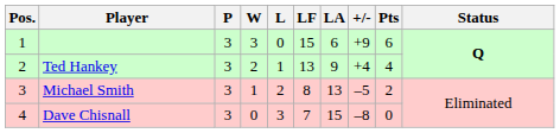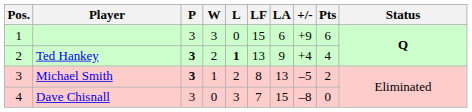Ted Hankey | P: normal -> bold
Ted Hankey | L: normal -> bold
Michael Smith | P: normal -> bold
